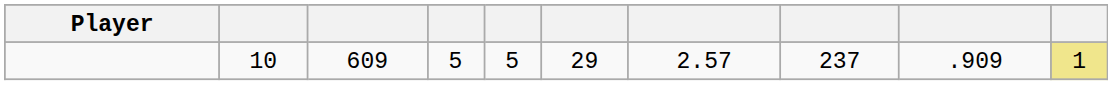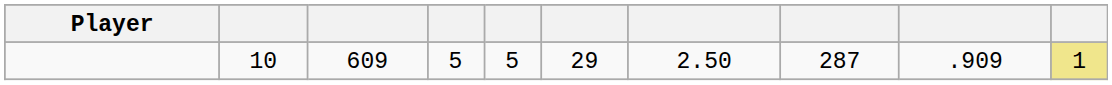row 2 | column 7: 2.57 -> 2.50
row 2 | column 8: 237 -> 287
